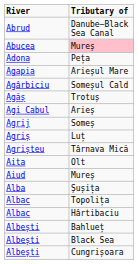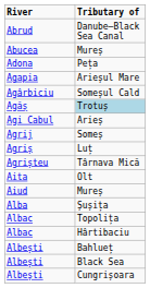row 3 | Tributary of: pink background -> no background
row 7 | Tributary of: no background -> lightblue background
